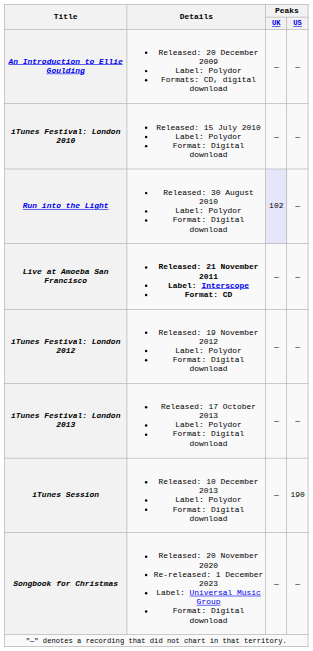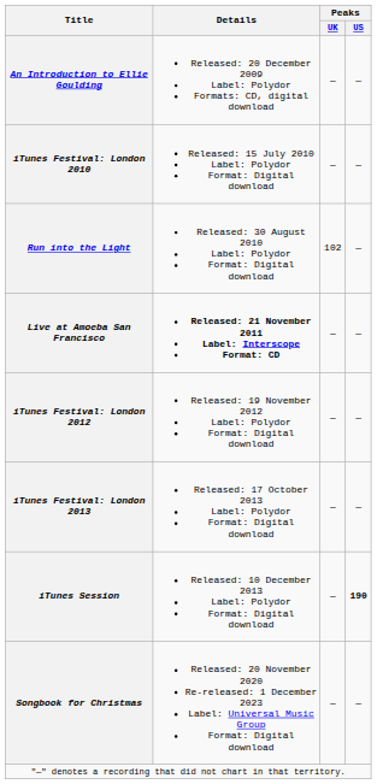Run into the Light | Peaks / UK: lavender background -> no background
iTunes Session | Peaks / US: normal -> bold
